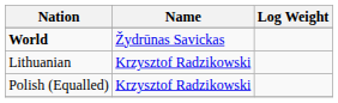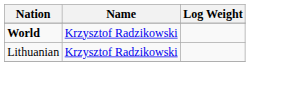World | Name: Žydrūnas Savickas -> Krzysztof Radzikowski
- row: Polish (Equalled) | Krzysztof Radzikowski
